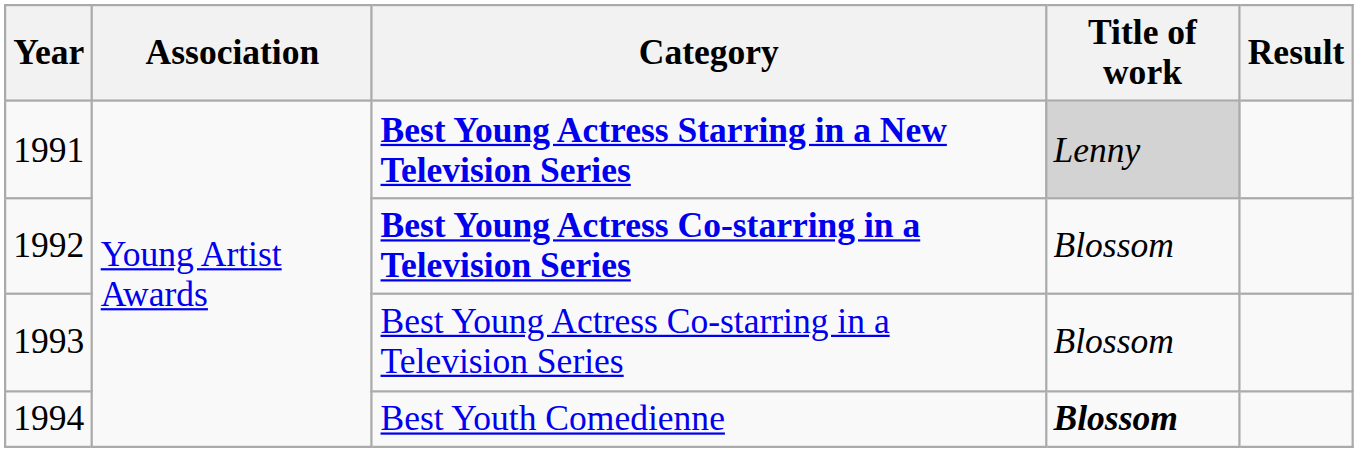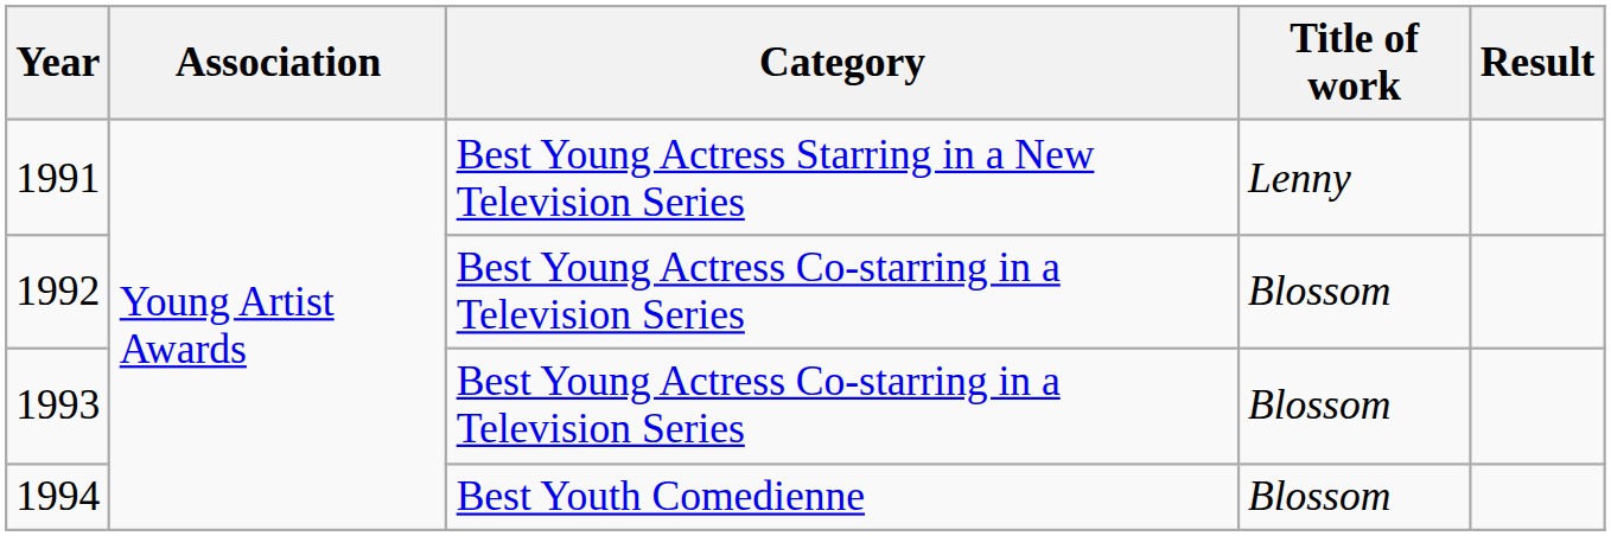1991 | Category: bold -> normal
1991 | Title of work: lightgrey background -> no background
1992 | Category: bold -> normal
1994 | Title of work: bold -> normal
